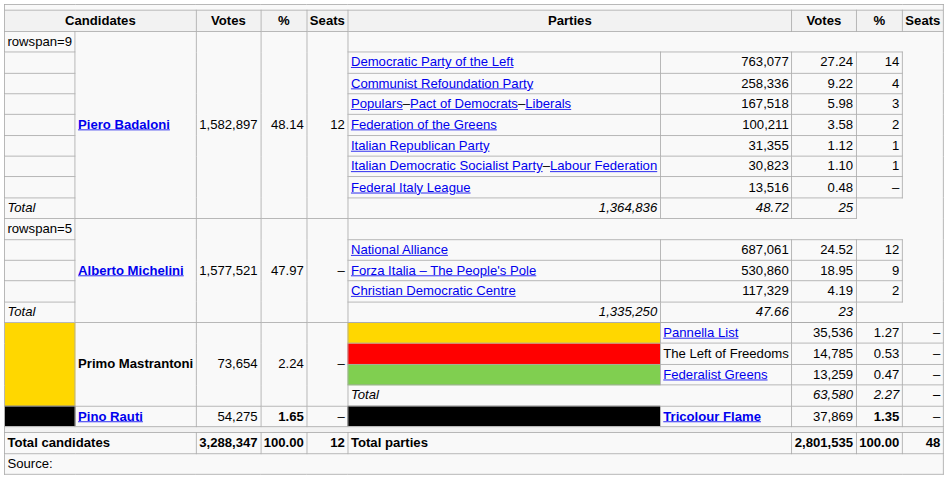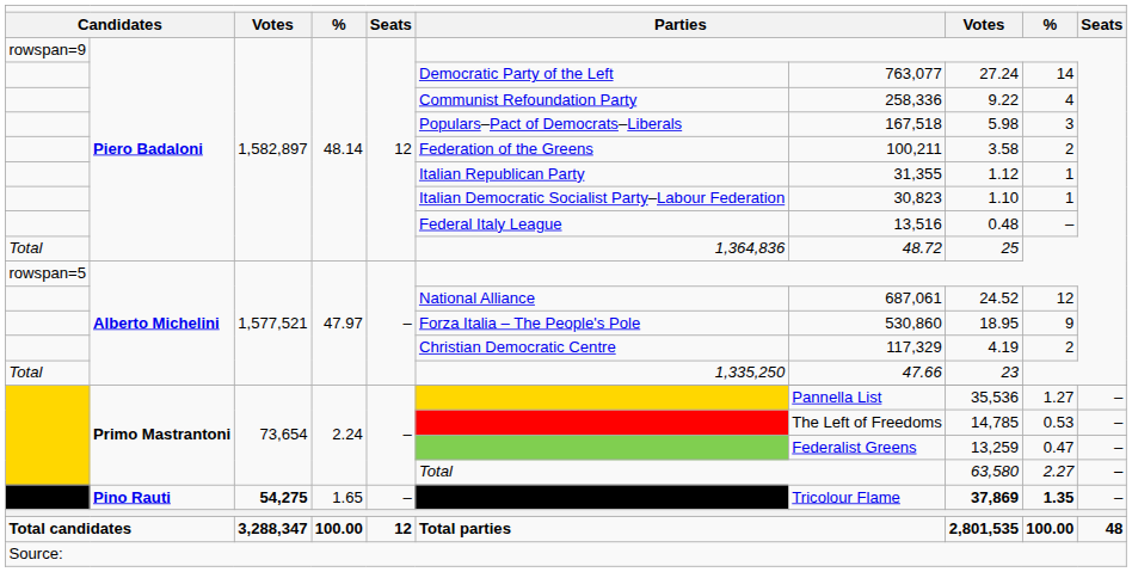Pino Rauti | column 3: normal -> bold
Pino Rauti | column 4: bold -> normal
Pino Rauti | column 7: bold -> normal
Pino Rauti | column 8: normal -> bold
